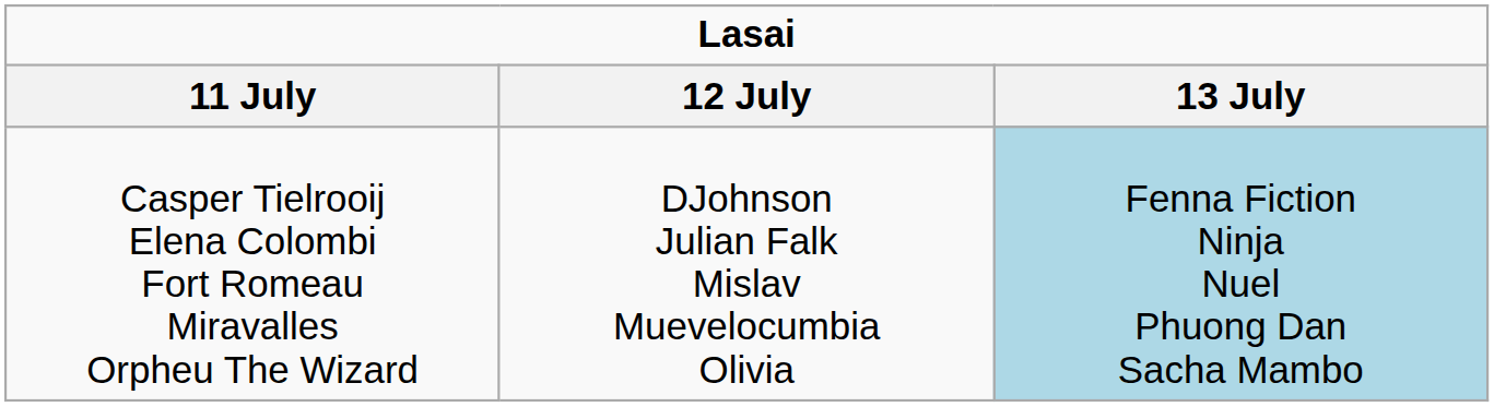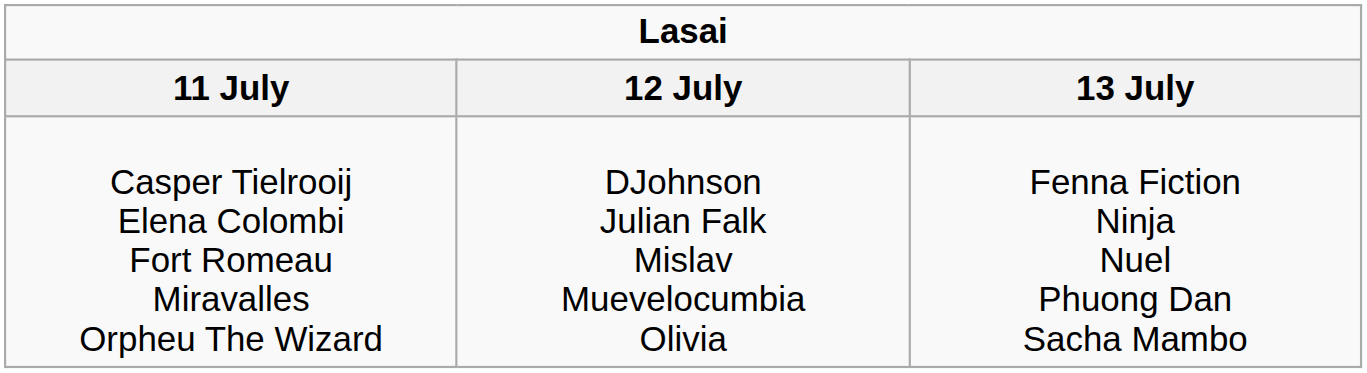row 3 | 13 July: lightblue background -> no background
